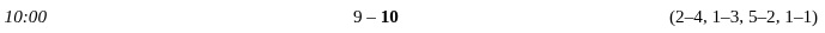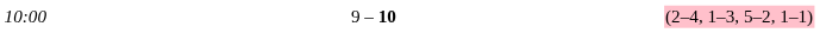10:00 | column 3: no background -> pink background
